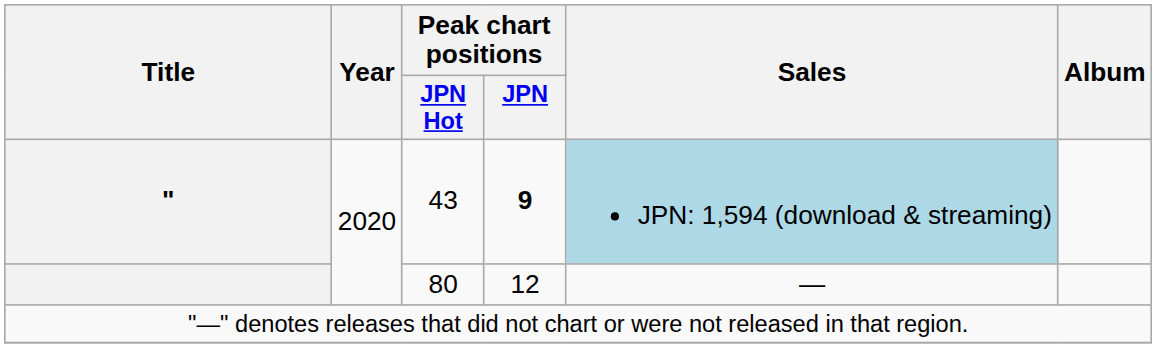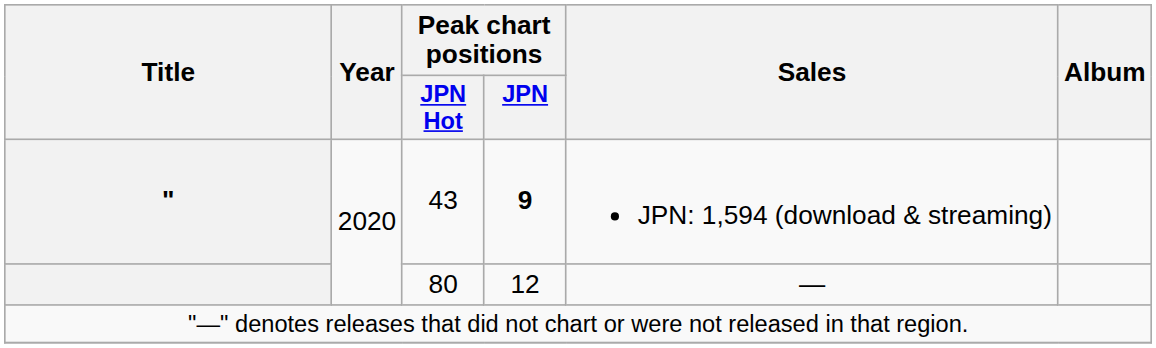" | Sales: lightblue background -> no background
